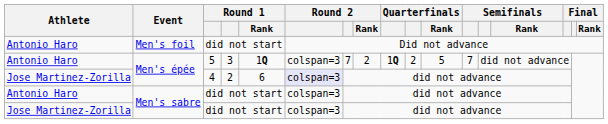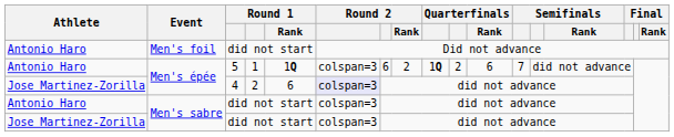Antonio Haro / Men's épée | column 4: 3 -> 1
Antonio Haro / Men's épée | column 7: 7 -> 6
Antonio Haro / Men's épée | Quarterfinals / Rank: 5 -> 6
